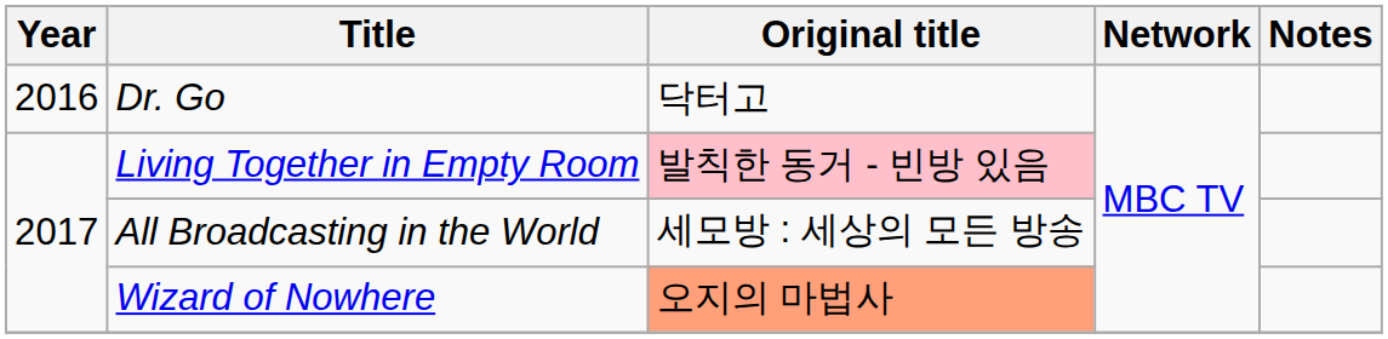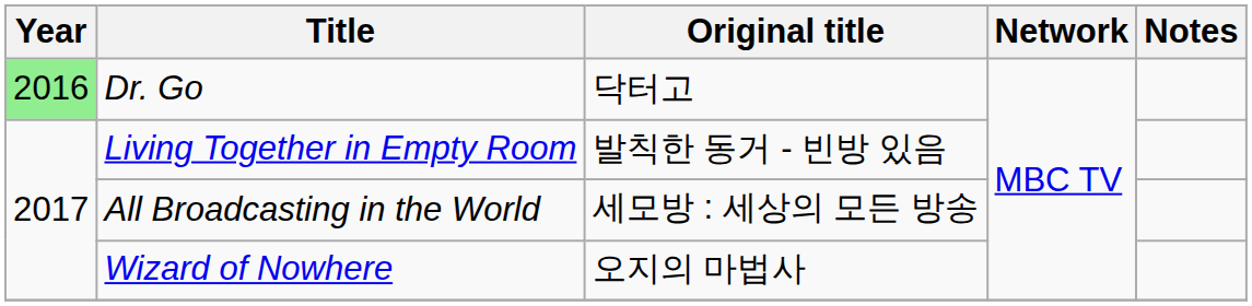Dr. Go | Year: no background -> lightgreen background
Living Together in Empty Room | Original title: pink background -> no background
Wizard of Nowhere | Original title: lightsalmon background -> no background
